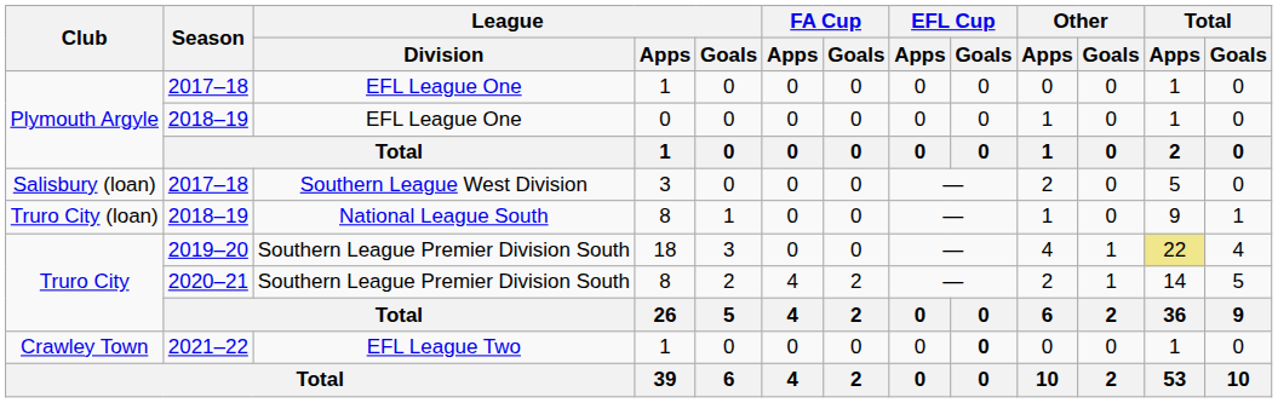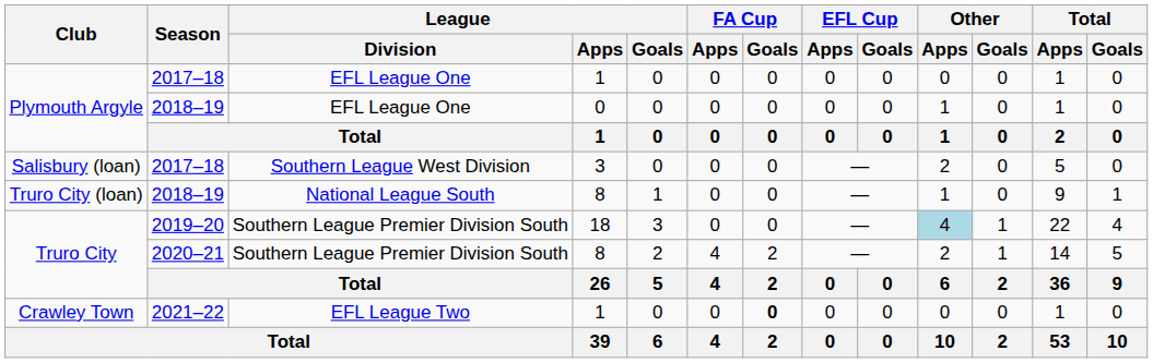Truro City / 2019–20 | Other / Apps: no background -> lightblue background
Truro City / 2019–20 | Total / Apps: khaki background -> no background
Crawley Town | FA Cup / Goals: normal -> bold
Crawley Town | EFL Cup / Goals: bold -> normal
